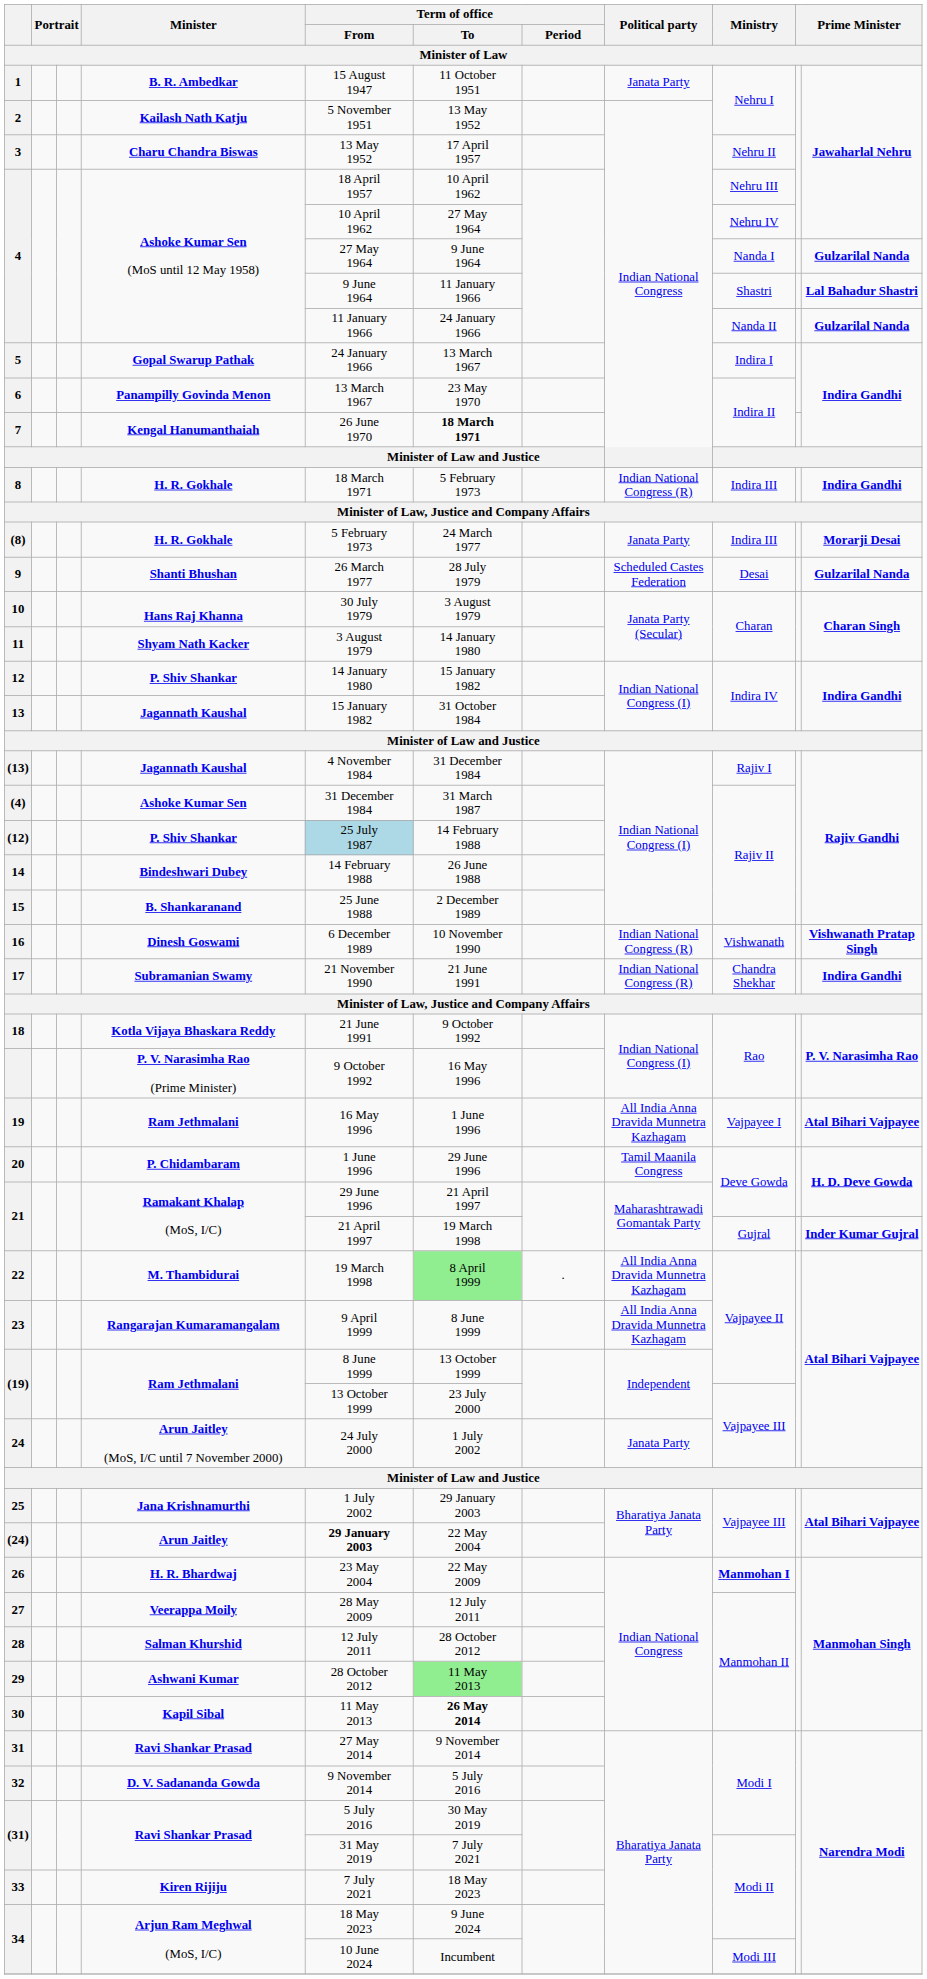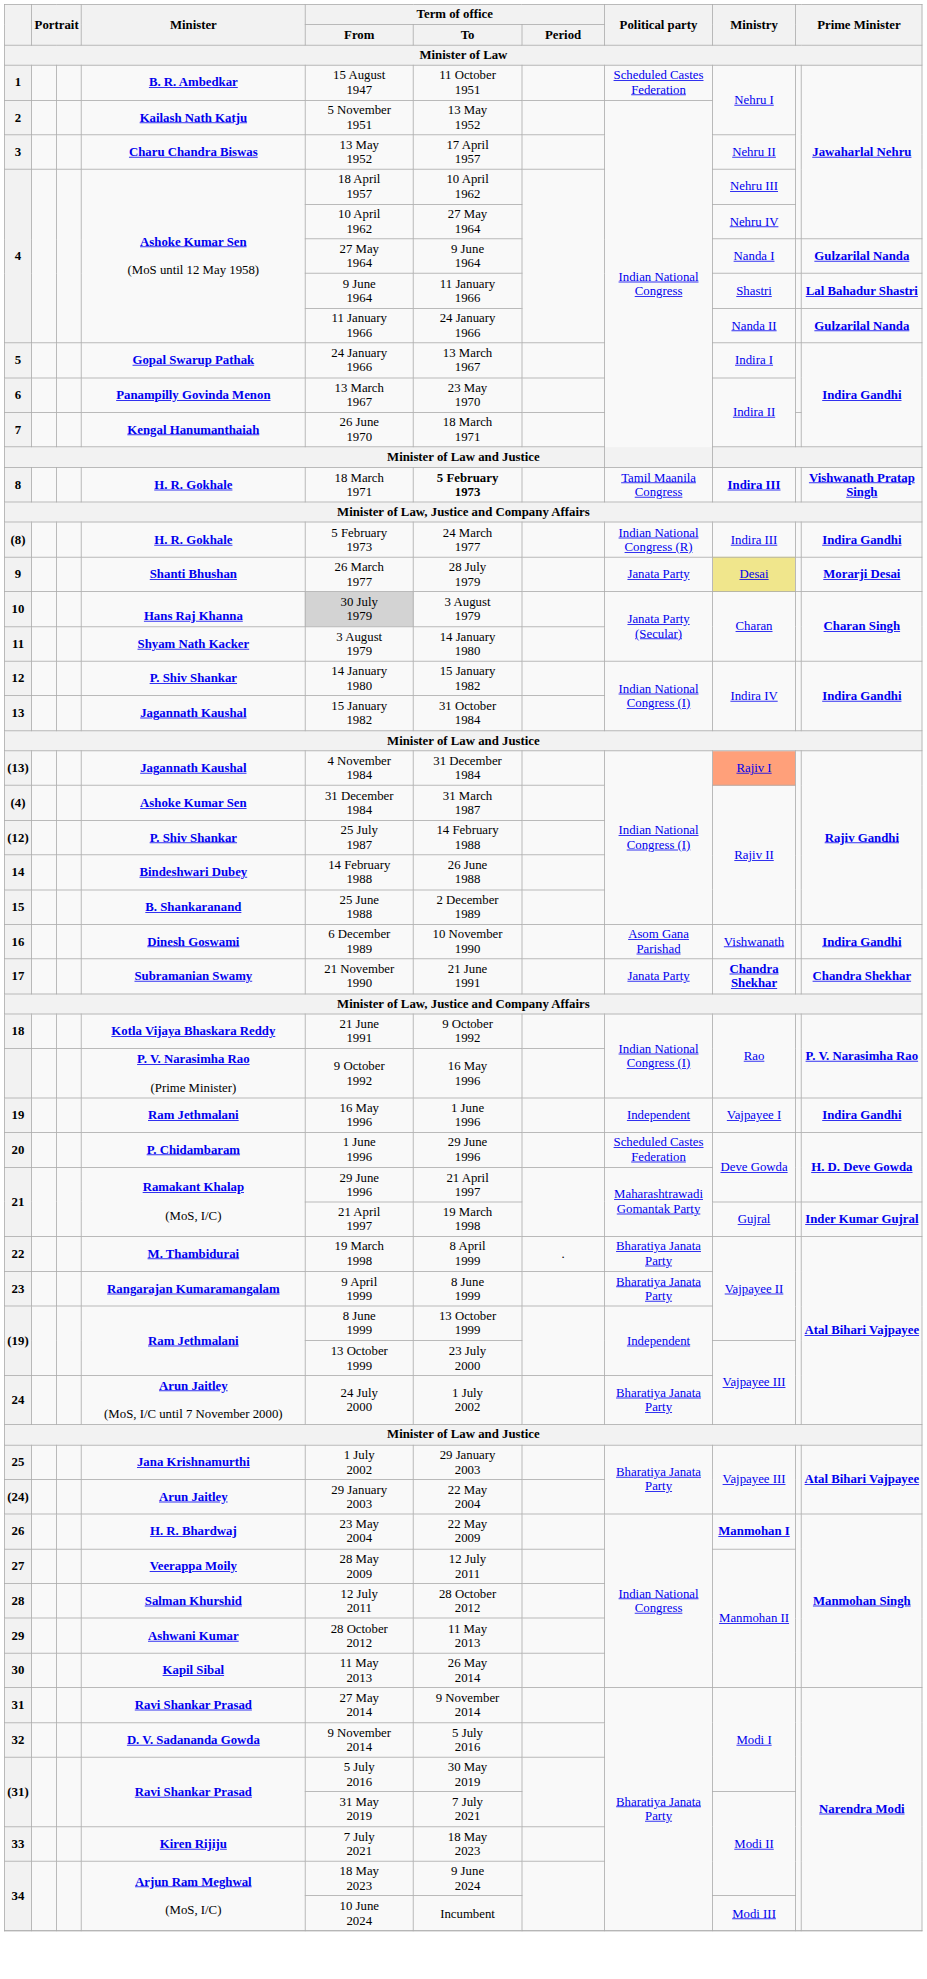1 | Political party: Janata Party -> Scheduled Castes Federation
7 | Term of office / To: bold -> normal
8 | Term of office / To: normal -> bold
8 | Political party: Indian National Congress (R) -> Tamil Maanila Congress
8 | Ministry: normal -> bold
8 | column 11: Indira Gandhi -> Vishwanath Pratap Singh
(8) | Political party: Janata Party -> Indian National Congress (R)
(8) | column 11: Morarji Desai -> Indira Gandhi
9 | Political party: Scheduled Castes Federation -> Janata Party
9 | Ministry: no background -> khaki background
9 | column 11: Gulzarilal Nanda -> Morarji Desai
10 | Term of office / From: no background -> lightgrey background
(13) | Ministry: no background -> lightsalmon background
(12) | Term of office / From: lightblue background -> no background
16 | Political party: Indian National Congress (R) -> Asom Gana Parishad
16 | column 11: Vishwanath Pratap Singh -> Indira Gandhi
17 | Political party: Indian National Congress (R) -> Janata Party
17 | Ministry: normal -> bold
17 | column 11: Indira Gandhi -> Chandra Shekhar
19 | Political party: All India Anna Dravida Munnetra Kazhagam -> Independent
19 | column 11: Atal Bihari Vajpayee -> Indira Gandhi
20 | Political party: Tamil Maanila Congress -> Scheduled Castes Federation
22 | Term of office / To: lightgreen background -> no background
22 | Political party: All India Anna Dravida Munnetra Kazhagam -> Bharatiya Janata Party
23 | Political party: All India Anna Dravida Munnetra Kazhagam -> Bharatiya Janata Party
24 | Political party: Janata Party -> Bharatiya Janata Party
(24) | Term of office / From: bold -> normal
29 | Term of office / To: lightgreen background -> no background
30 | Term of office / To: bold -> normal
